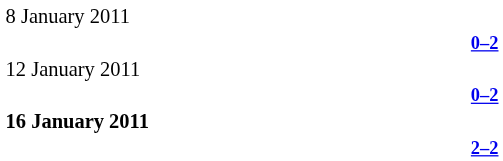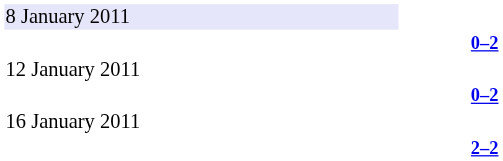8 January 2011 | column 1: no background -> lavender background
16 January 2011 | column 1: bold -> normal
